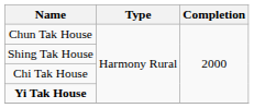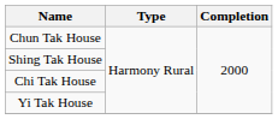Yi Tak House | Name: bold -> normal
